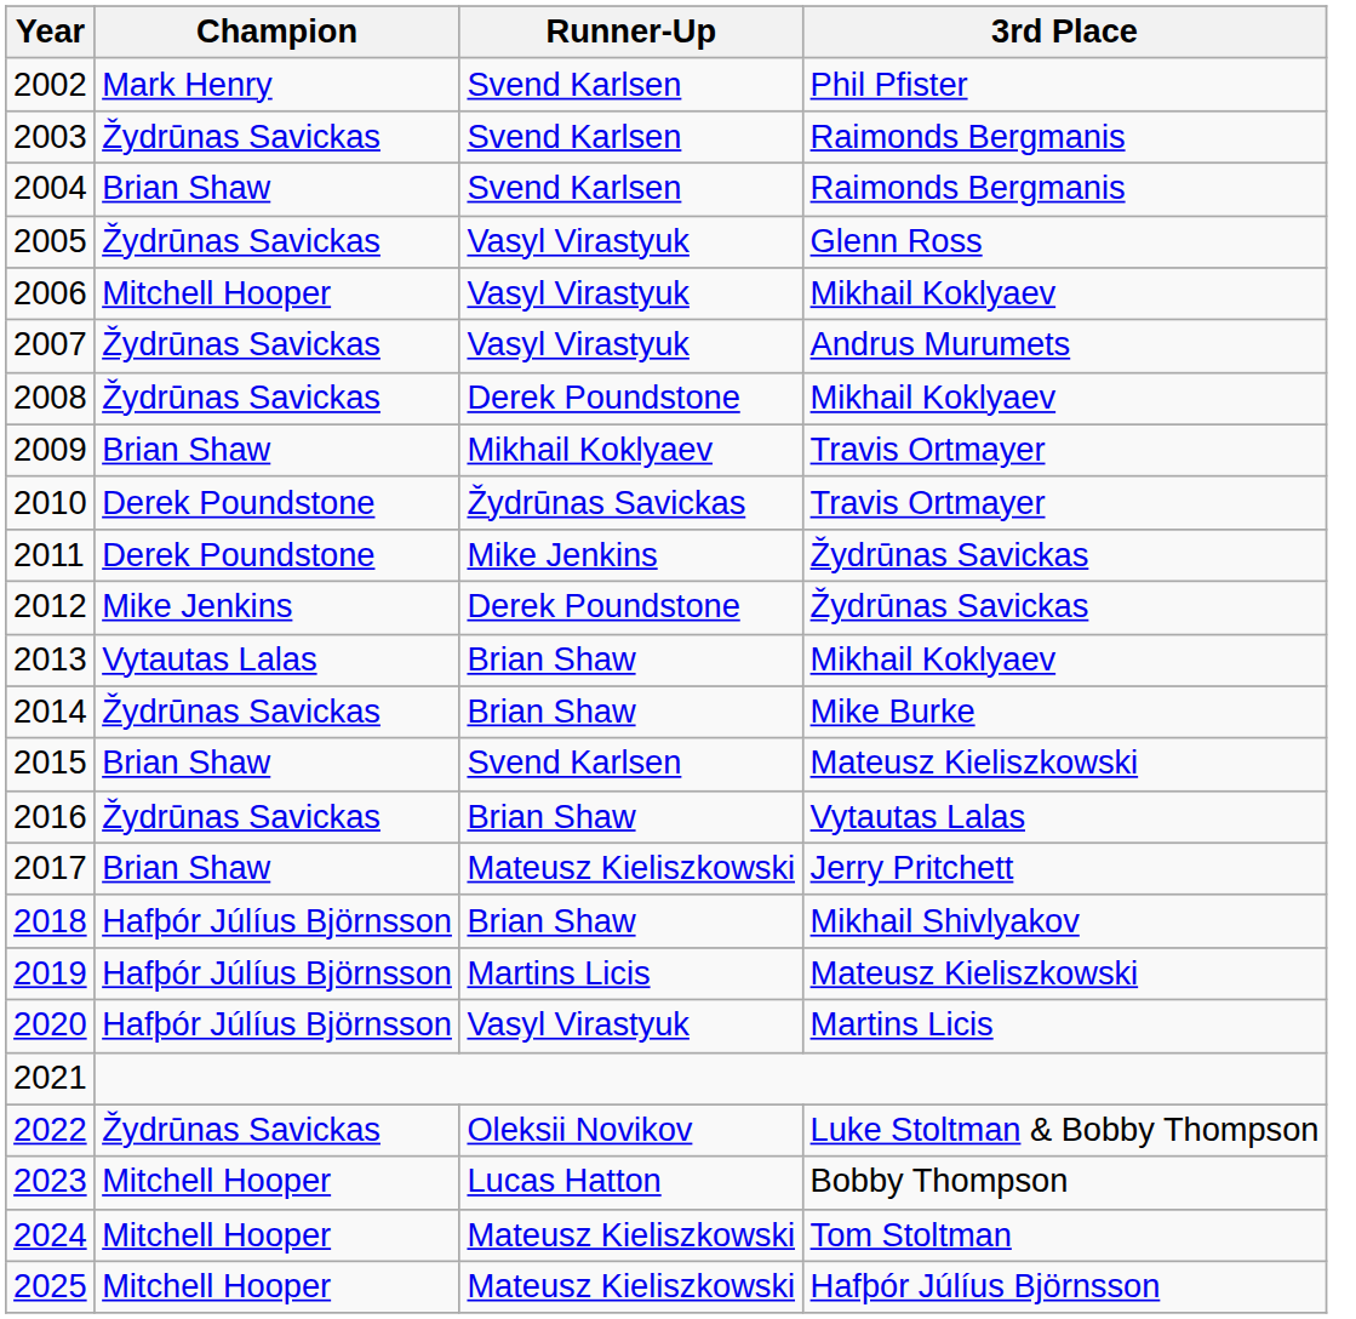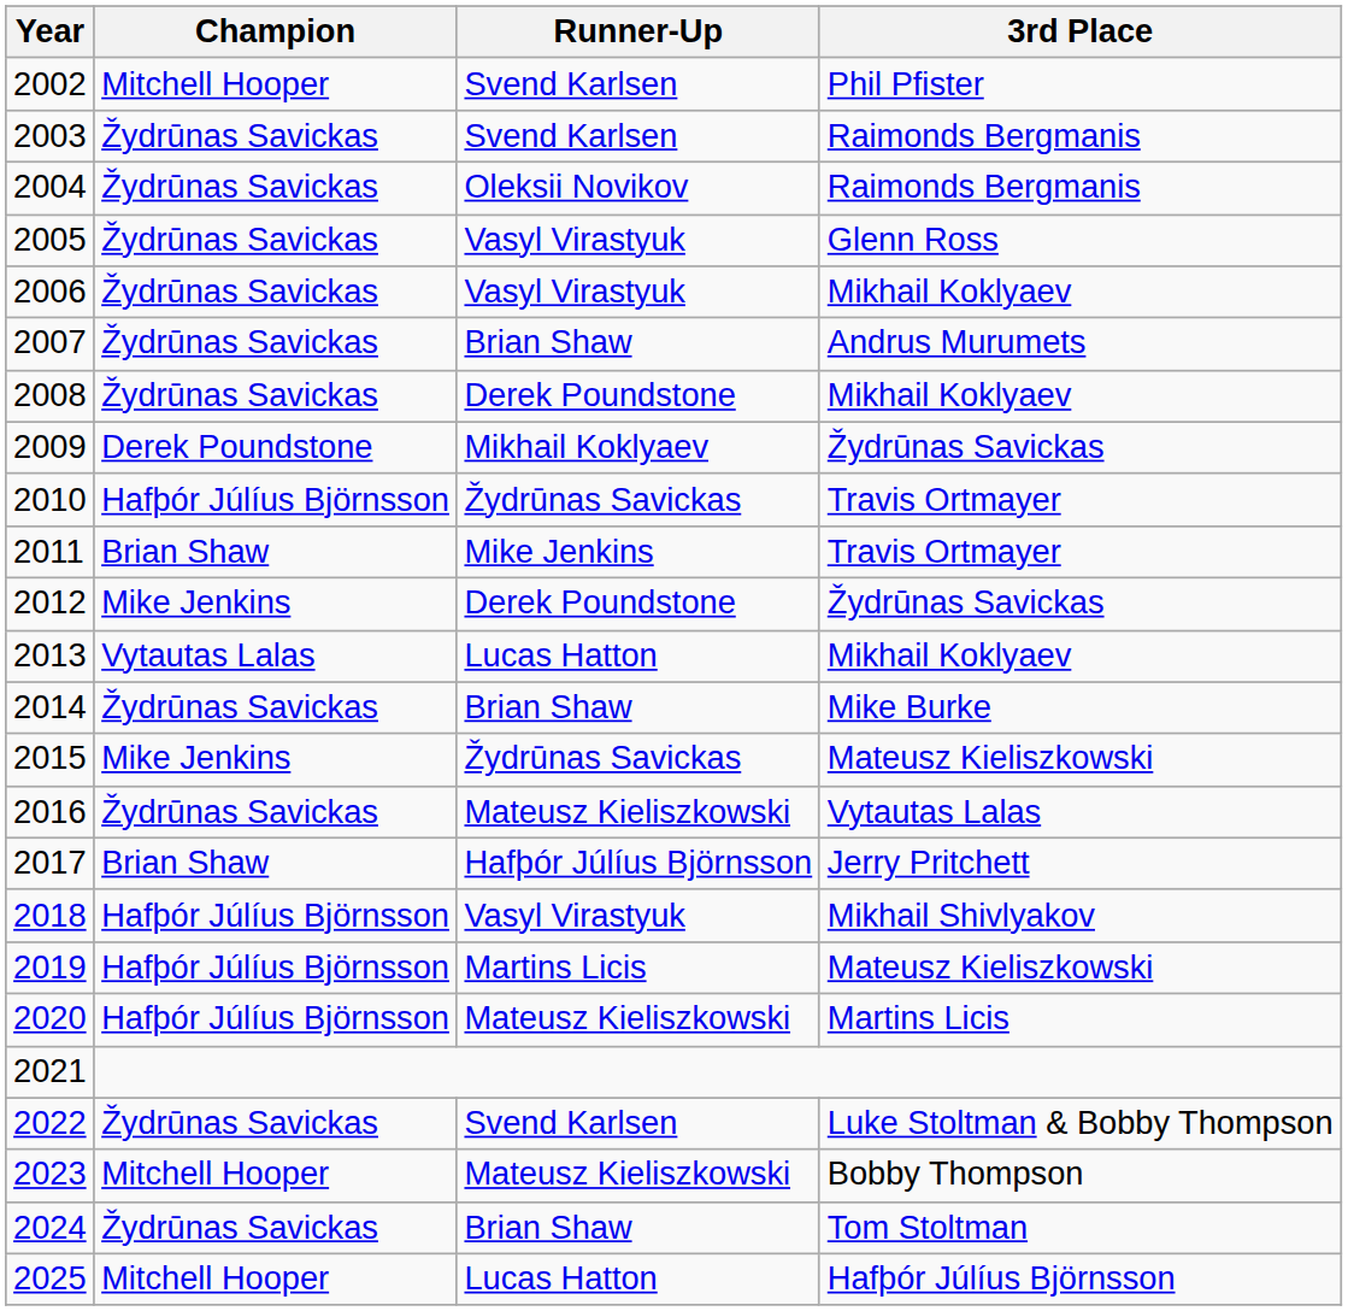2002 | Champion: Mark Henry -> Mitchell Hooper
2004 | Champion: Brian Shaw -> Žydrūnas Savickas
2004 | Runner-Up: Svend Karlsen -> Oleksii Novikov
2006 | Champion: Mitchell Hooper -> Žydrūnas Savickas
2007 | Runner-Up: Vasyl Virastyuk -> Brian Shaw
2009 | Champion: Brian Shaw -> Derek Poundstone
2009 | 3rd Place: Travis Ortmayer -> Žydrūnas Savickas
2010 | Champion: Derek Poundstone -> Hafþór Júlíus Björnsson
2011 | Champion: Derek Poundstone -> Brian Shaw
2011 | 3rd Place: Žydrūnas Savickas -> Travis Ortmayer
2013 | Runner-Up: Brian Shaw -> Lucas Hatton
2015 | Champion: Brian Shaw -> Mike Jenkins
2015 | Runner-Up: Svend Karlsen -> Žydrūnas Savickas
2016 | Runner-Up: Brian Shaw -> Mateusz Kieliszkowski
2017 | Runner-Up: Mateusz Kieliszkowski -> Hafþór Júlíus Björnsson
2018 | Runner-Up: Brian Shaw -> Vasyl Virastyuk
2020 | Runner-Up: Vasyl Virastyuk -> Mateusz Kieliszkowski
2022 | Runner-Up: Oleksii Novikov -> Svend Karlsen
2023 | Runner-Up: Lucas Hatton -> Mateusz Kieliszkowski
2024 | Champion: Mitchell Hooper -> Žydrūnas Savickas
2024 | Runner-Up: Mateusz Kieliszkowski -> Brian Shaw
2025 | Runner-Up: Mateusz Kieliszkowski -> Lucas Hatton
